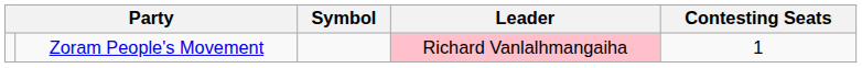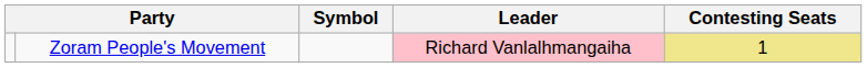Zoram People's Movement | Contesting Seats: no background -> khaki background
